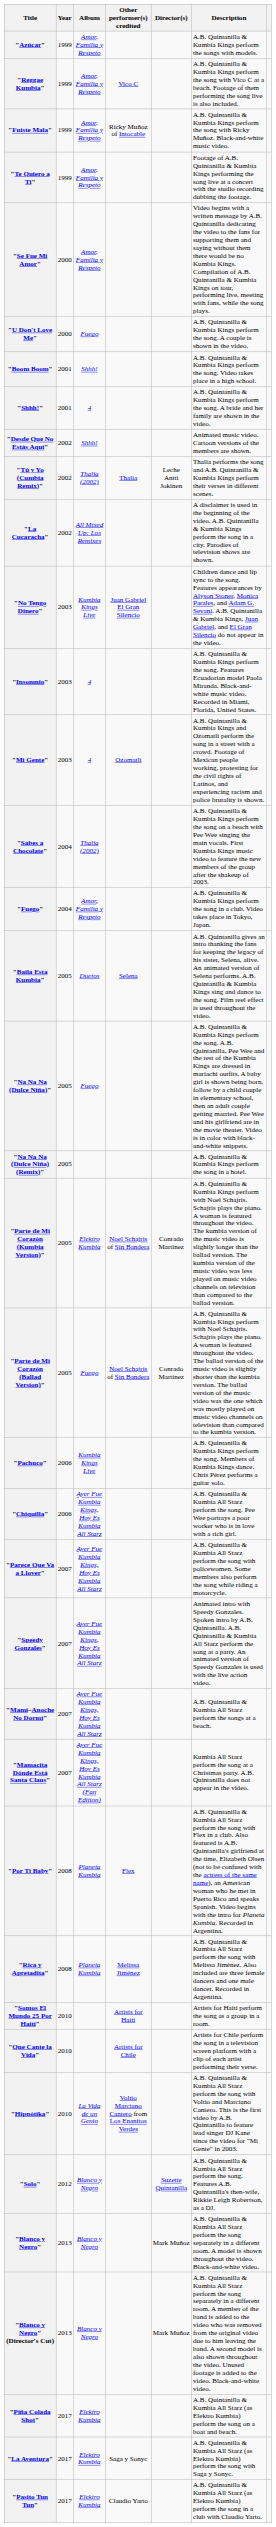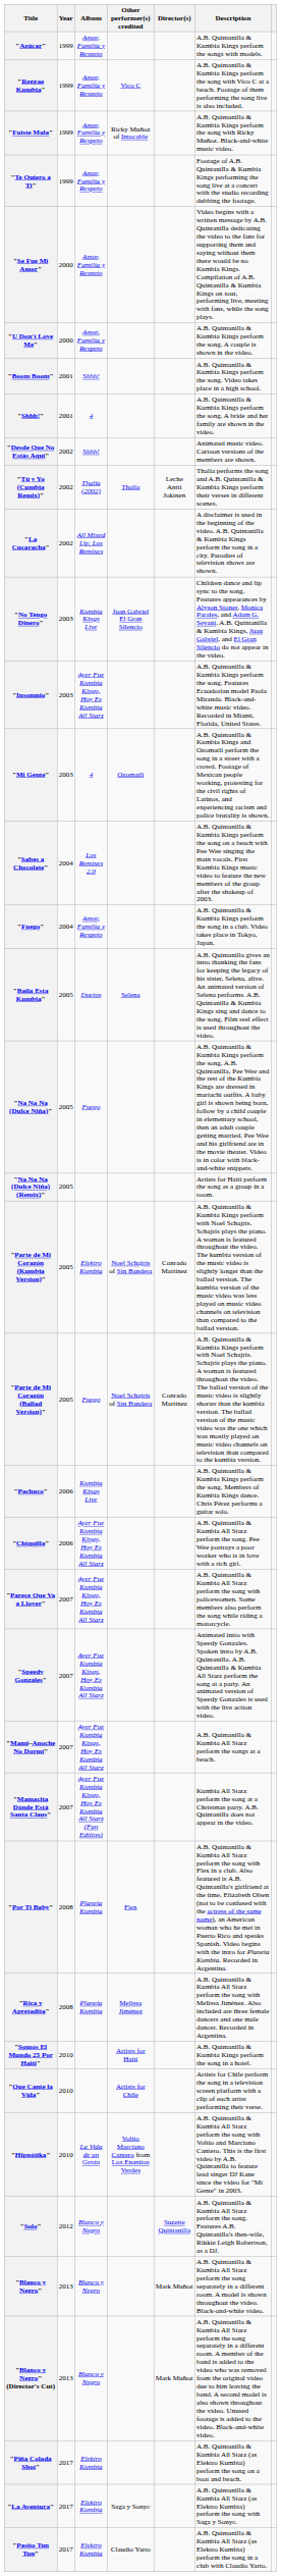"U Don't Love Me" | Album: Fuego -> Amor, Familia y Respeto
"Insomnio" | Album: 4 -> Ayer Fue Kumbia Kings, Hoy Es Kumbia All Starz
"Sabes a Chocolate" | Album: Thalía (2002) -> Los Remixes 2.0
"Na Na Na (Dulce Niña) (Remix)" | Description: A.B. Quintanilla & Kumbia Kings perform the song in a hotel. -> Artists for Haiti perform the song as a group in a room.
"Somos El Mundo 25 Por Haiti" | Description: Artists for Haiti perform the song as a group in a room. -> A.B. Quintanilla & Kumbia Kings perform the song in a hotel.
